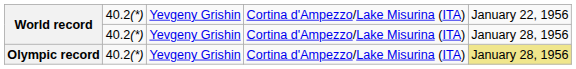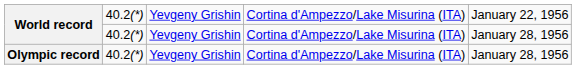Olympic record | column 5: khaki background -> no background
